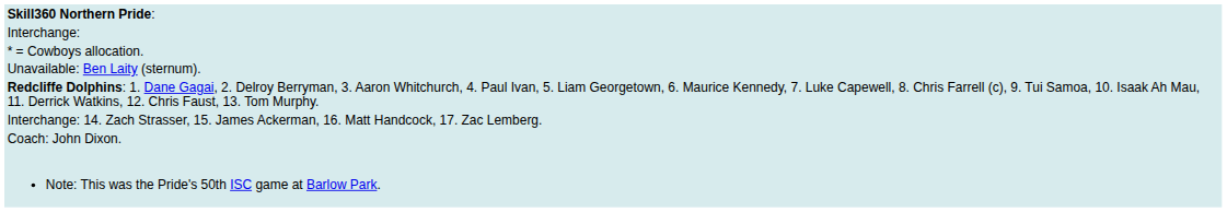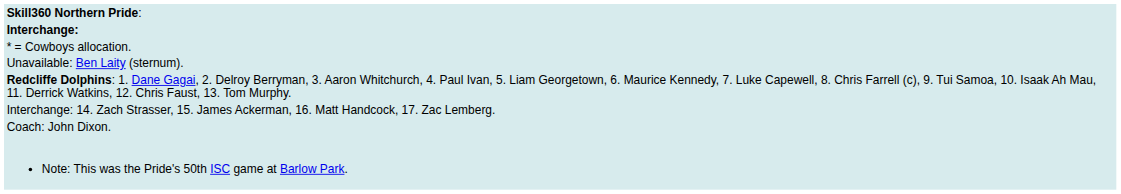row 2 | column 1: normal -> bold
